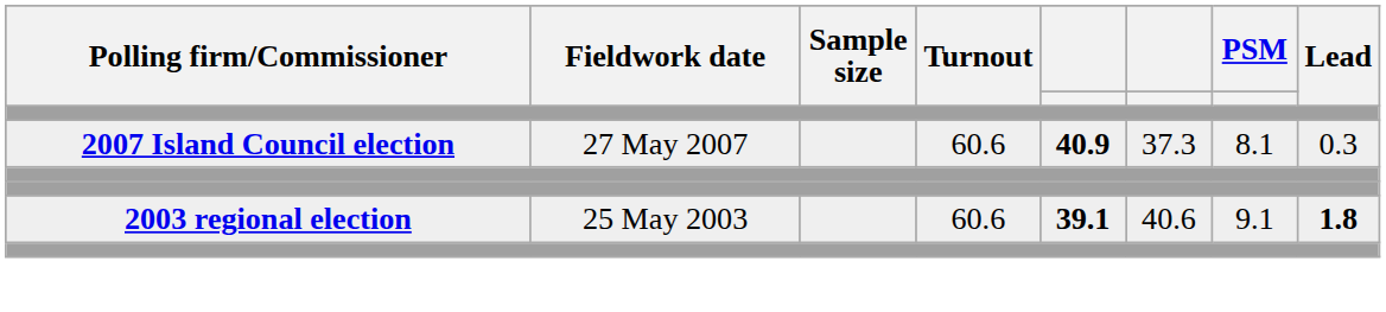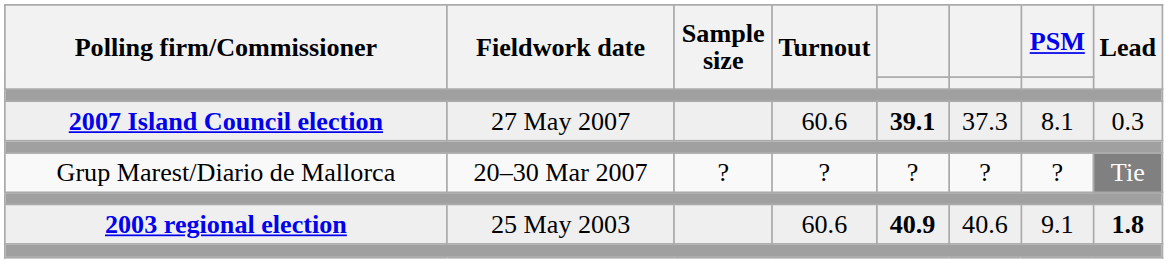2007 Island Council election | column 5: 40.9 -> 39.1
+ row: Grup Marest/Diario de Mallorca | 20–30 Mar 2007 | ? | ? | ? | ? | ? | Tie
2003 regional election | column 5: 39.1 -> 40.9
